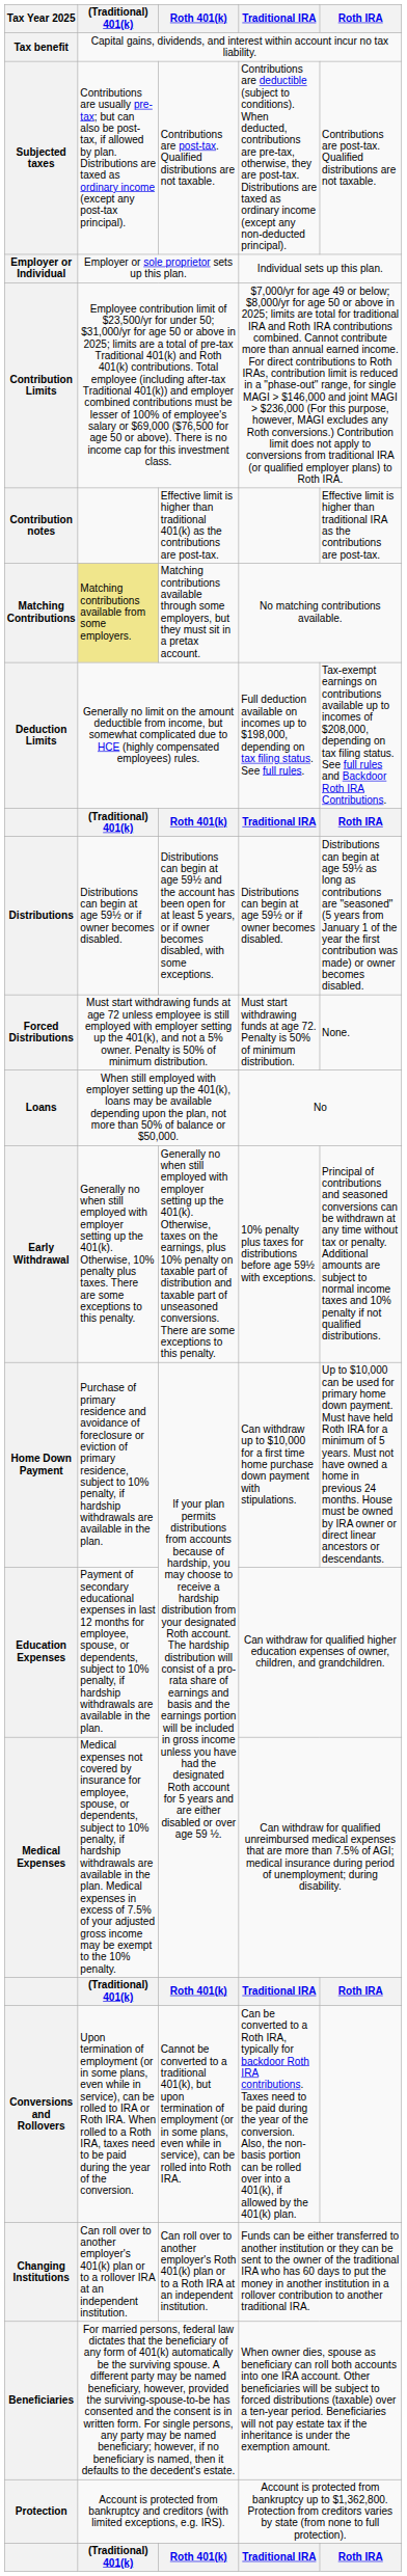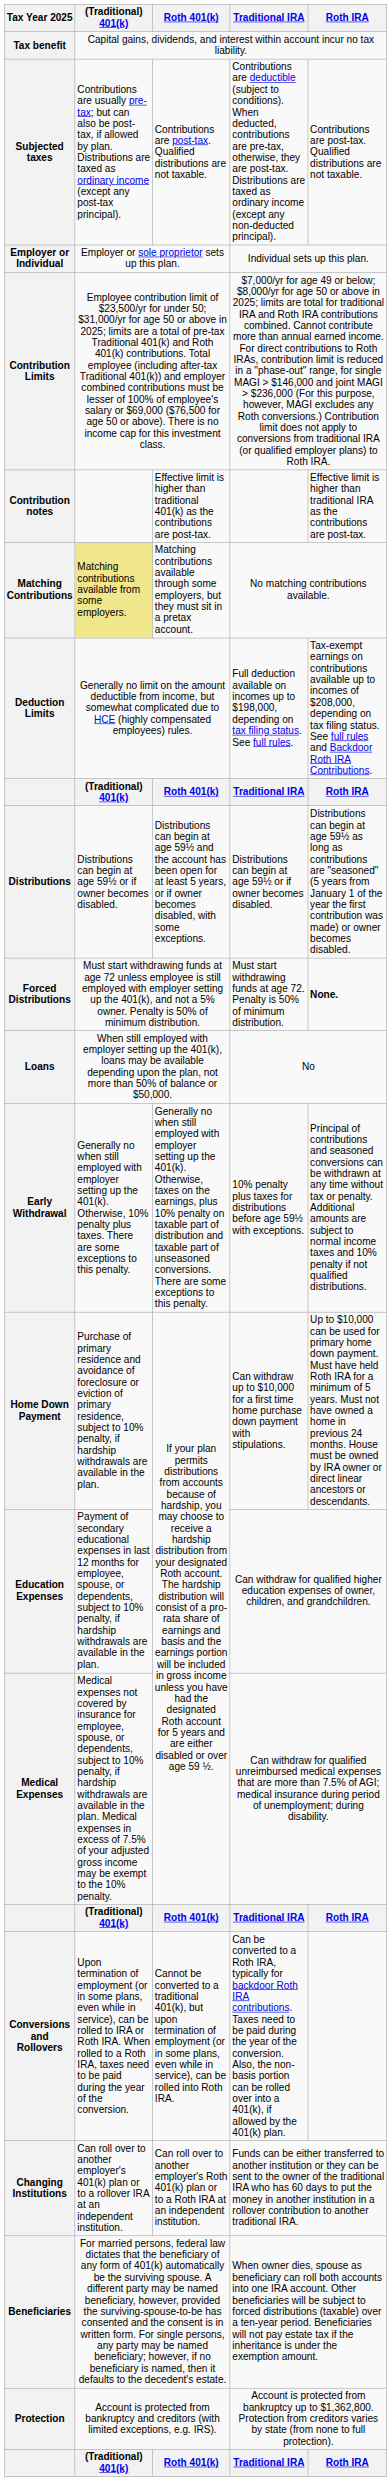Forced Distributions | Roth IRA: normal -> bold
